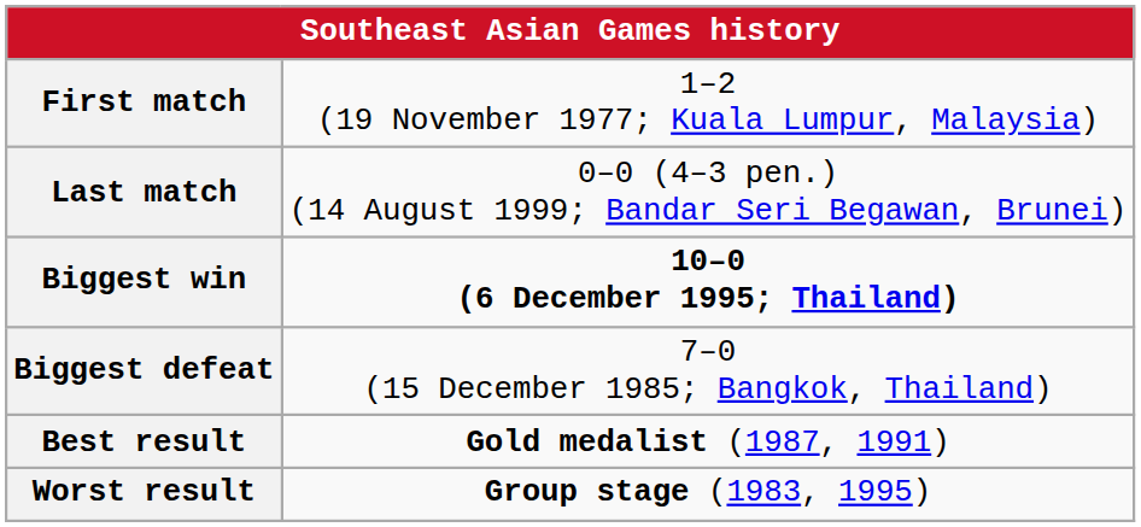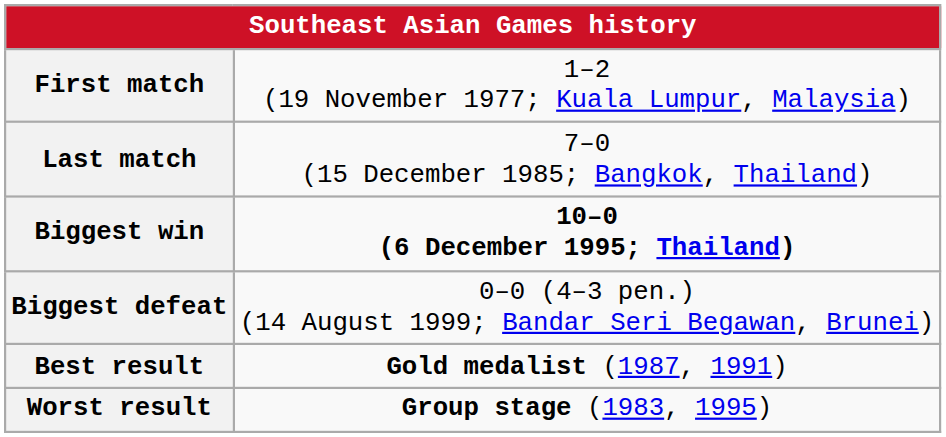Last match | column 2: 0–0 (4–3 pen.) (14 August 1999; Bandar Seri Begawan, Brunei) -> 7–0 (15 December 1985; Bangkok, Thailand)
Biggest defeat | column 2: 7–0 (15 December 1985; Bangkok, Thailand) -> 0–0 (4–3 pen.) (14 August 1999; Bandar Seri Begawan, Brunei)
